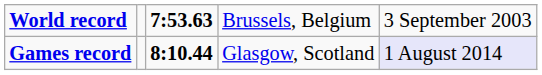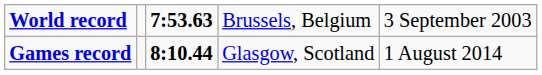Games record | column 5: lavender background -> no background
